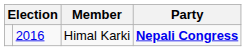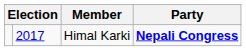Himal Karki | column 2: 2016 -> 2017
